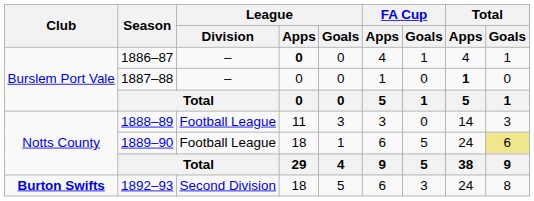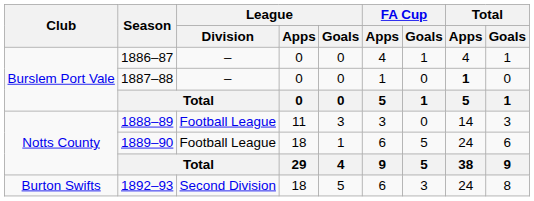1886–87 | League / Apps: bold -> normal
1889–90 | Total / Goals: khaki background -> no background
1892–93 | Club: bold -> normal
